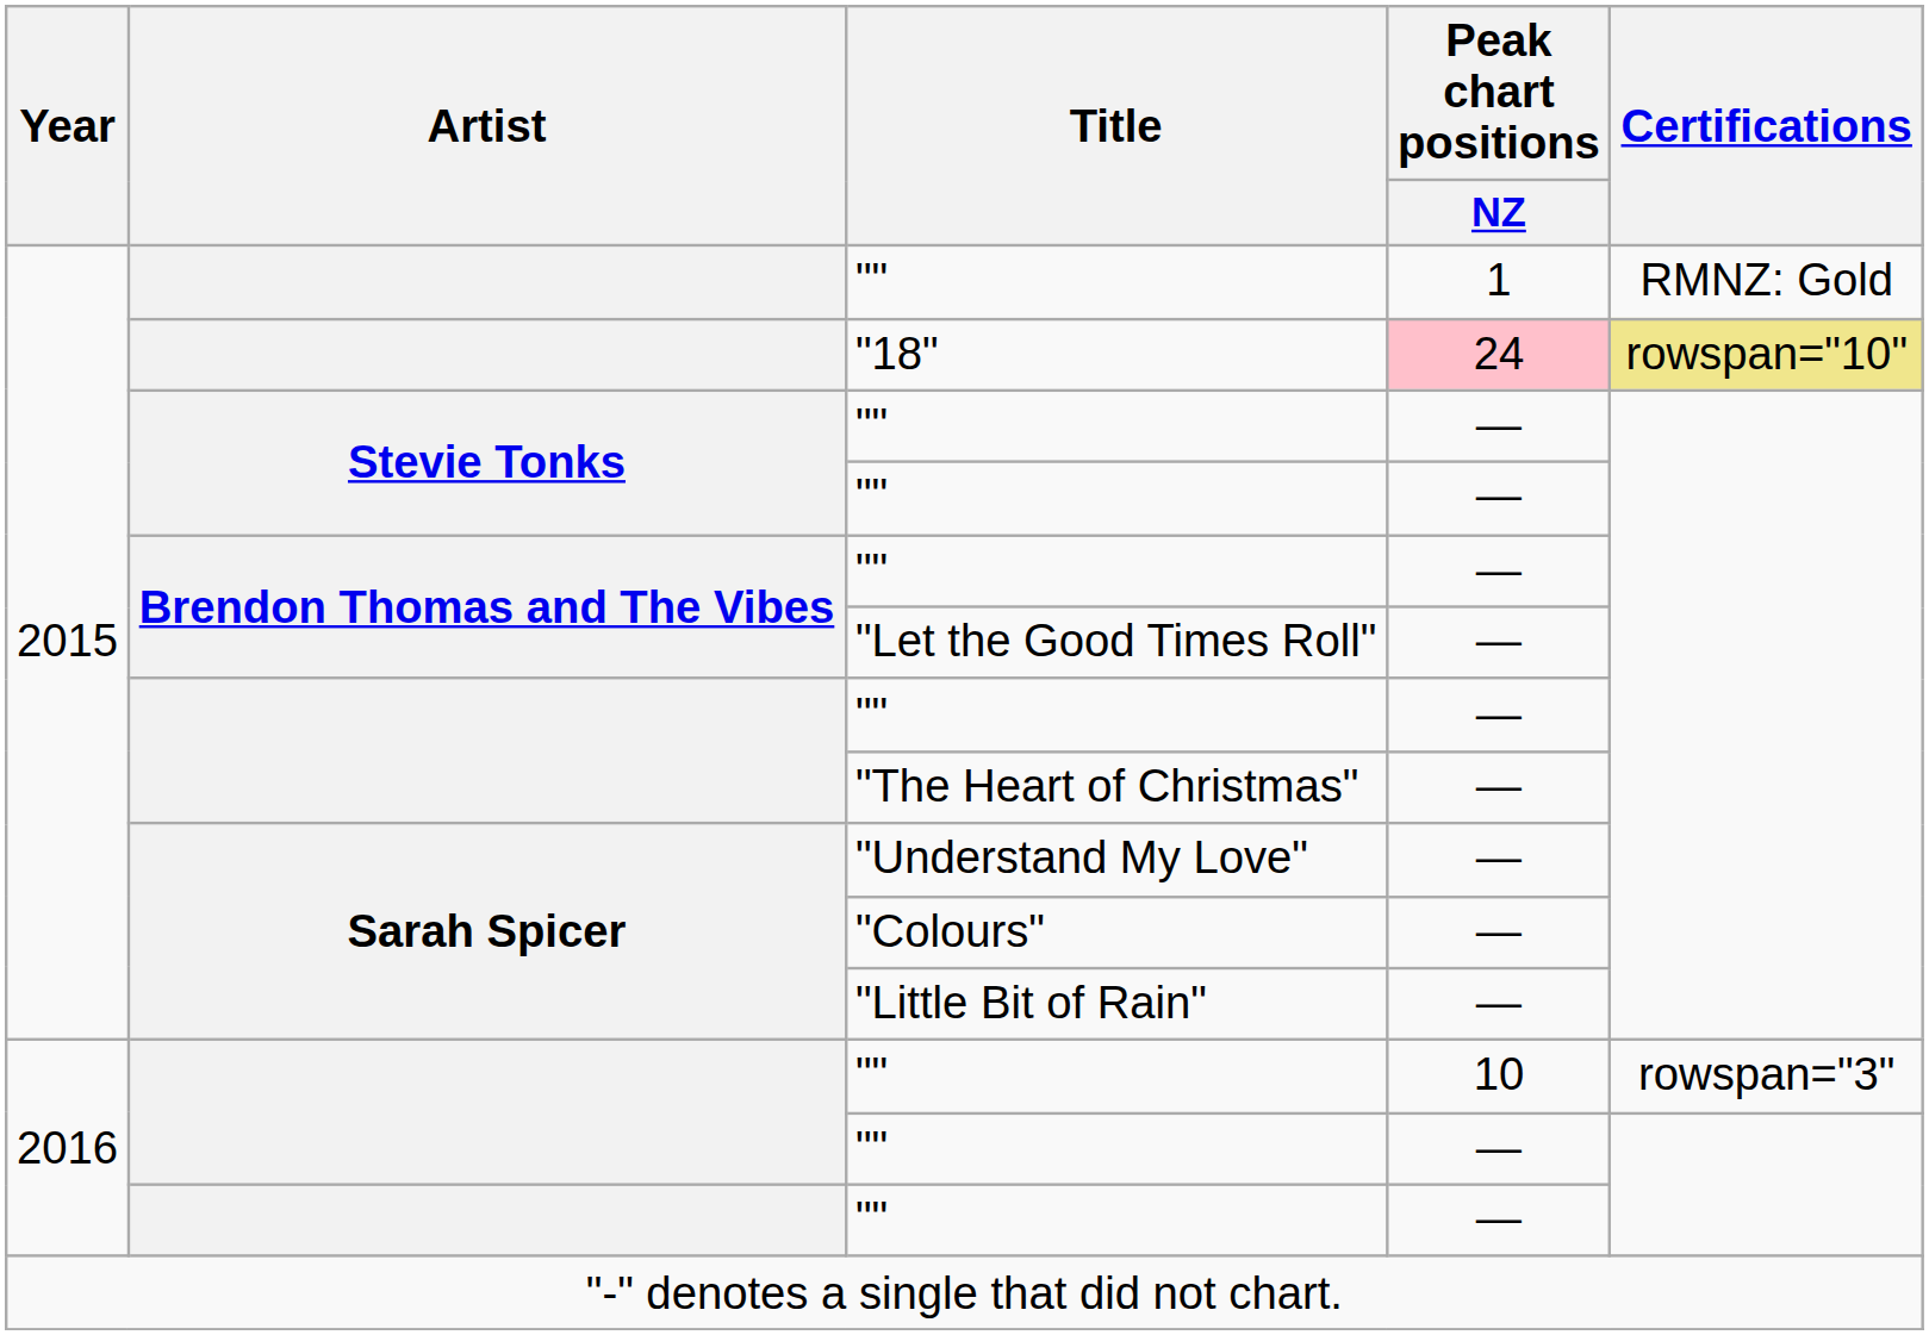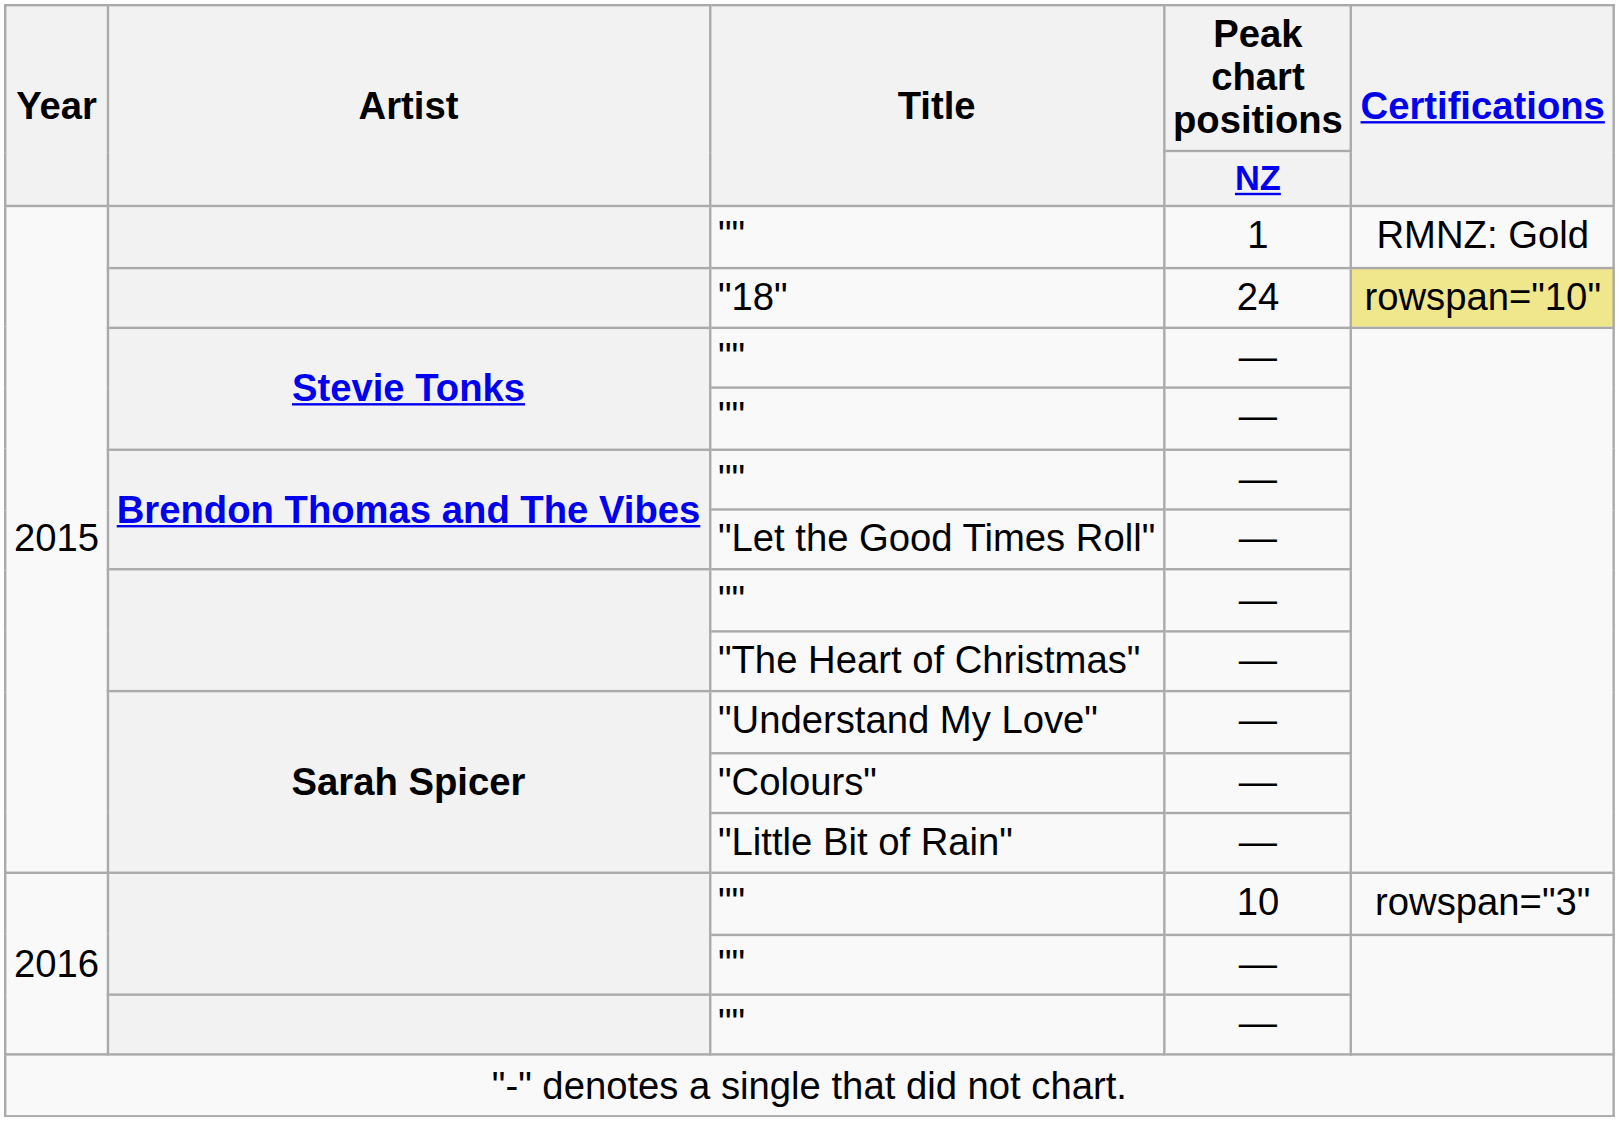"18" | Peak chart positions / NZ: pink background -> no background
